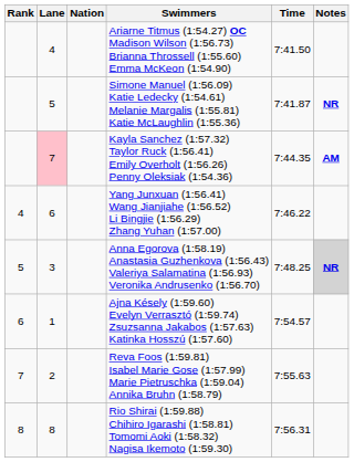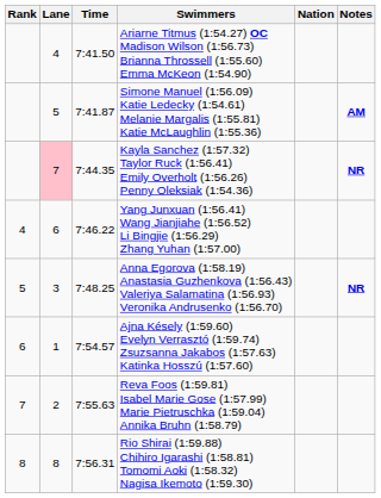columns swapped: Nation <-> Time
row 3 | Notes: NR -> AM
row 4 | Notes: AM -> NR
row 6 | Notes: lightgrey background -> no background
